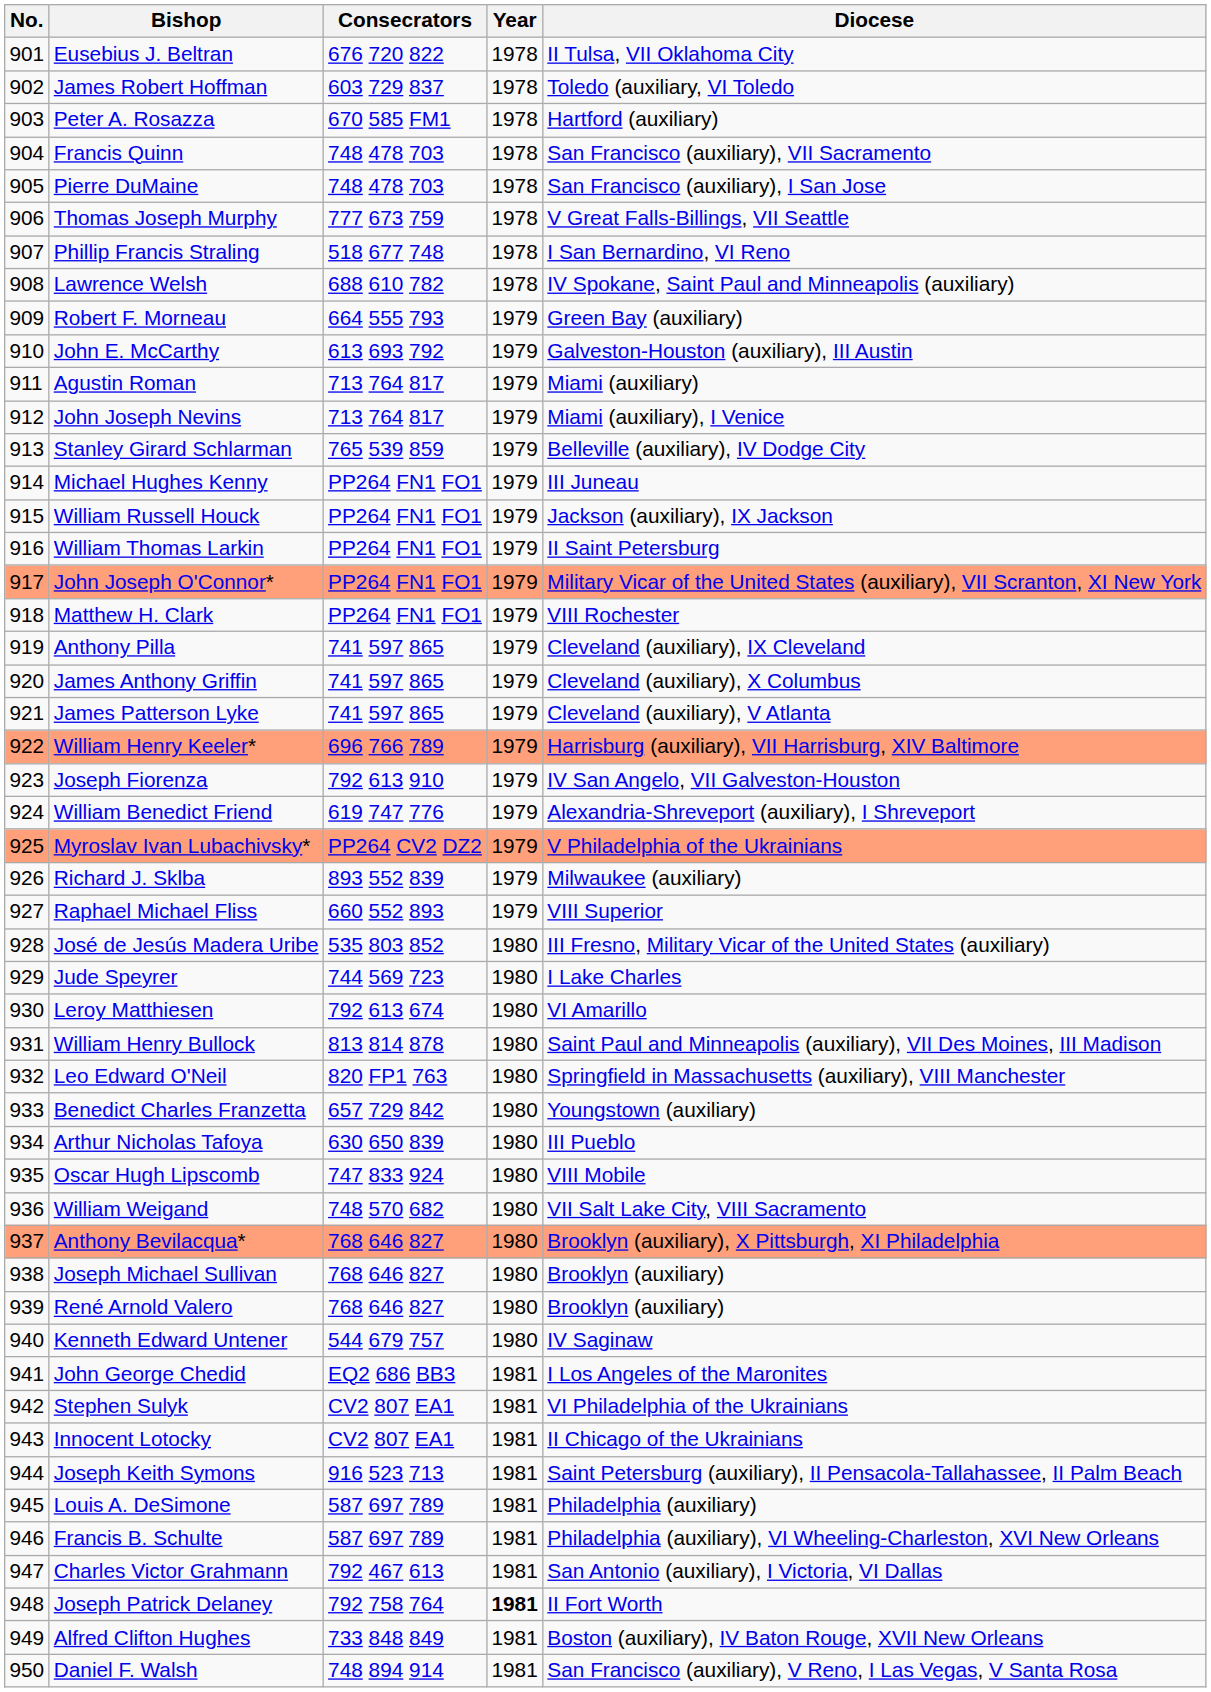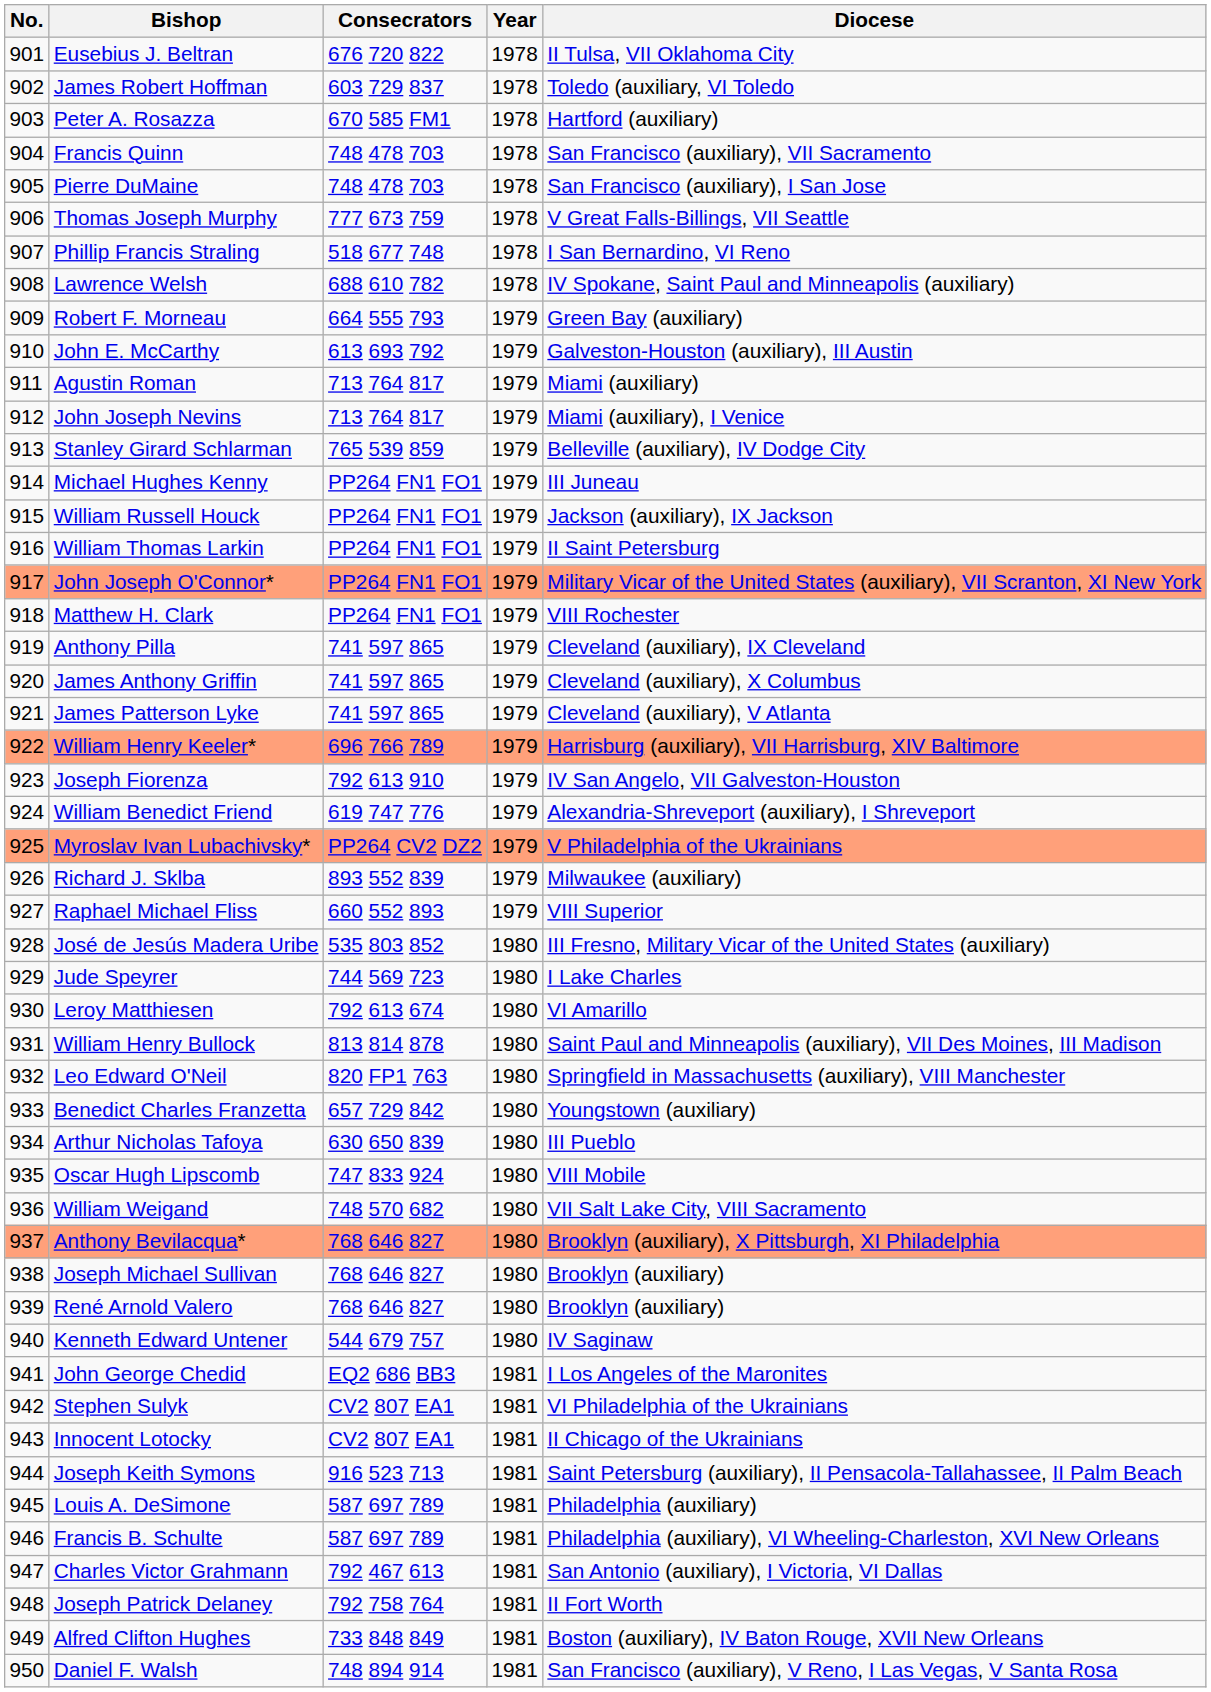Joseph Patrick Delaney | Year: bold -> normal
